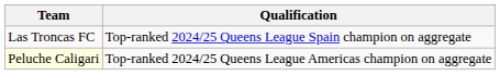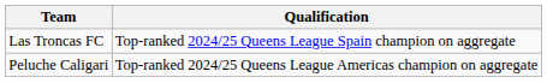row 3 | Team: lightyellow background -> no background
